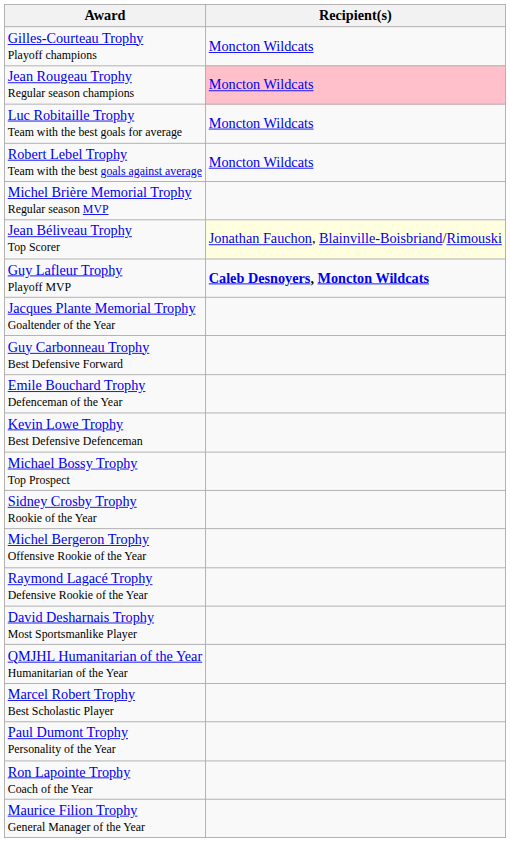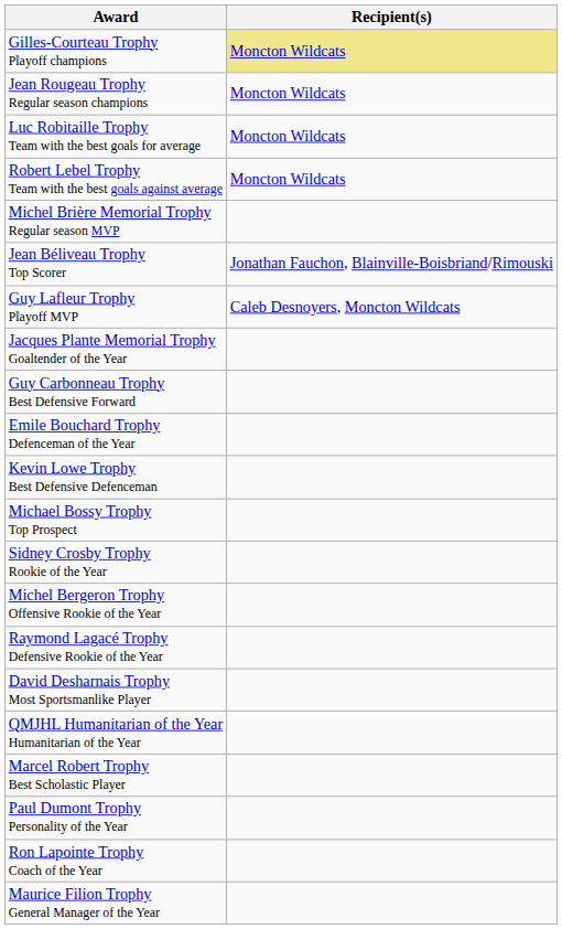Gilles-Courteau Trophy Playoff champions | Recipient(s): no background -> khaki background
Jean Rougeau Trophy Regular season champions | Recipient(s): pink background -> no background
Jean Béliveau Trophy Top Scorer | Recipient(s): lightyellow background -> no background
Guy Lafleur Trophy Playoff MVP | Recipient(s): bold -> normal
